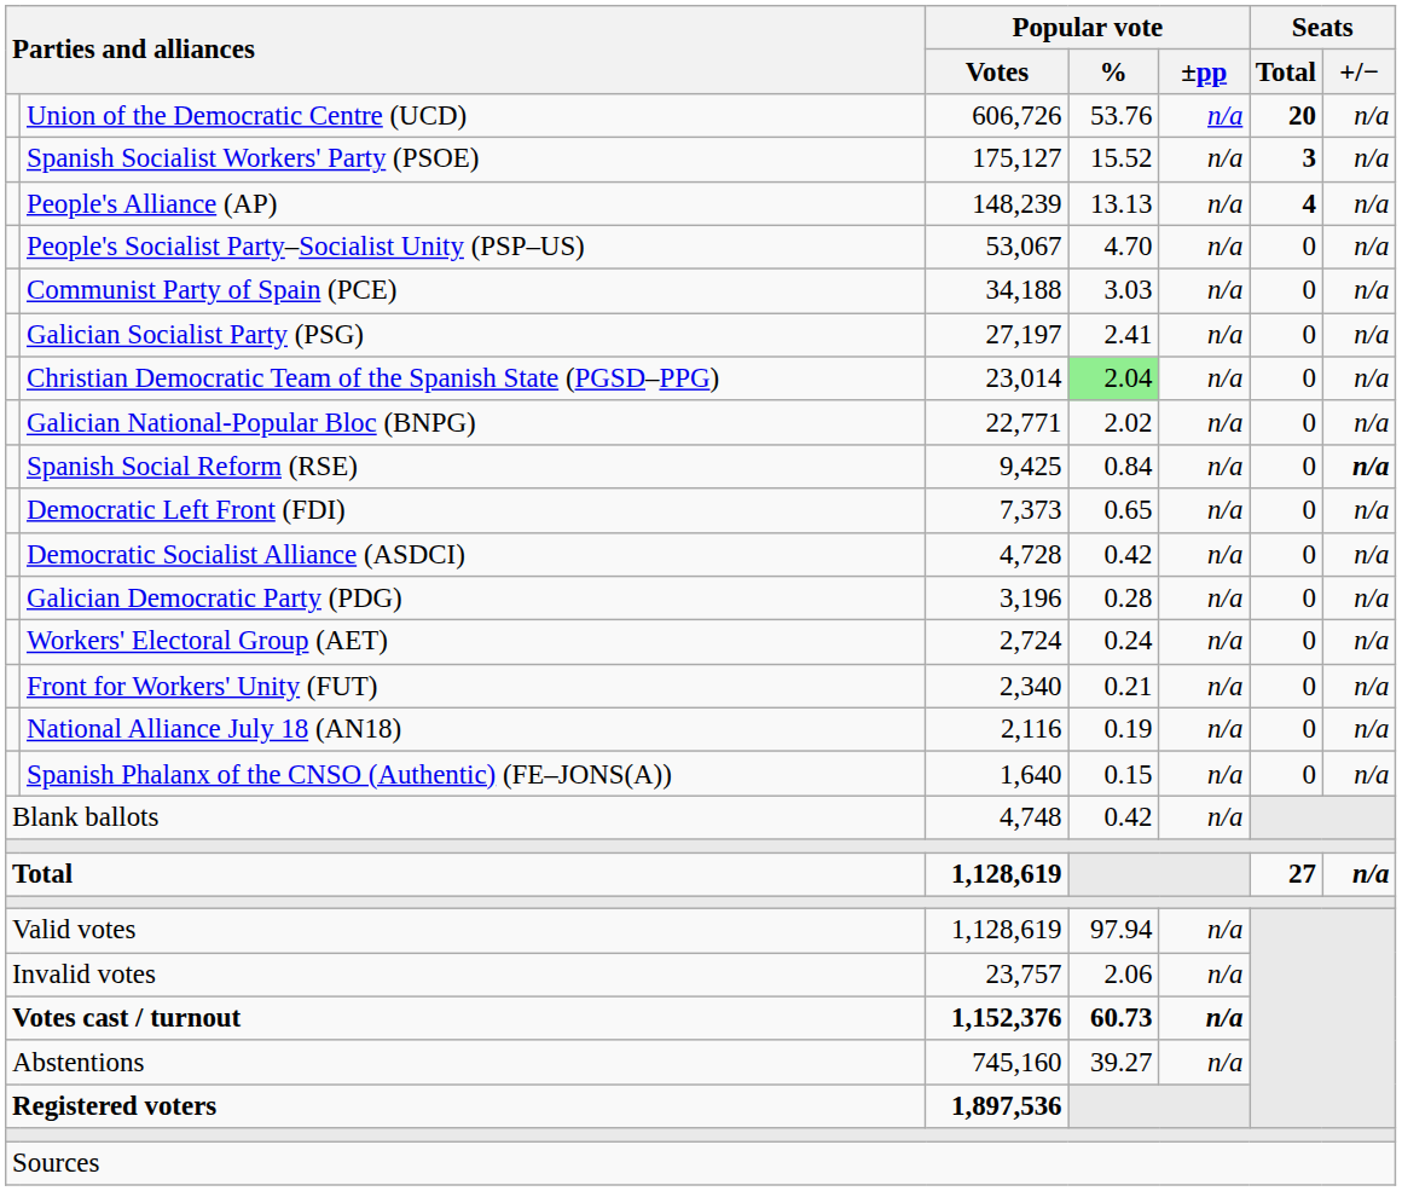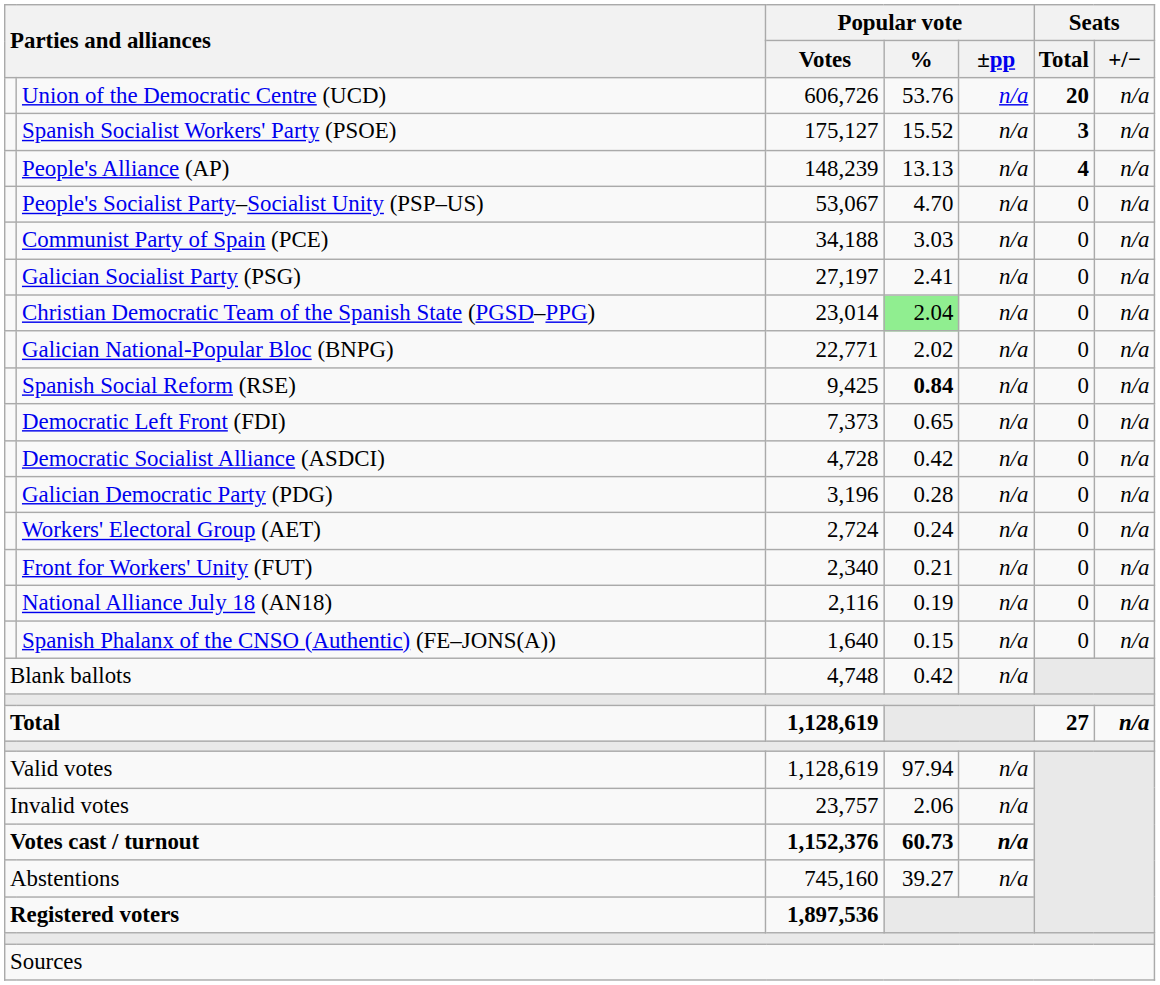Spanish Social Reform (RSE) | Popular vote / %: normal -> bold
Spanish Social Reform (RSE) | Seats / +/−: bold -> normal
